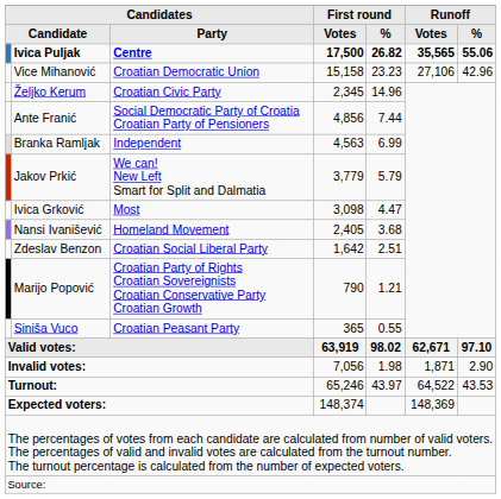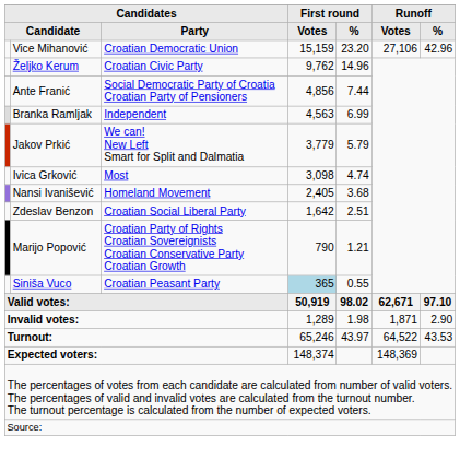- row: Ivica Puljak | Centre | 17,500 | 26.82 | 35,565 | 55.06
Vice Mihanović | First round / Votes: 15,158 -> 15,159
Vice Mihanović | First round / %: 23.23 -> 23.20
Željko Kerum | First round / Votes: 2,345 -> 9,762
Ivica Grković | First round / %: 4.47 -> 4.74
Siniša Vuco | First round / Votes: no background -> lightblue background
Valid votes: | First round / Votes: 63,919 -> 50,919
Invalid votes: | First round / Votes: 7,056 -> 1,289
